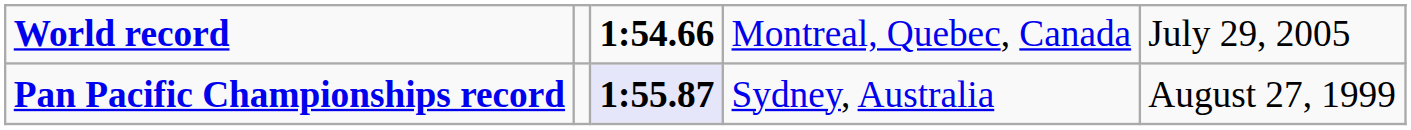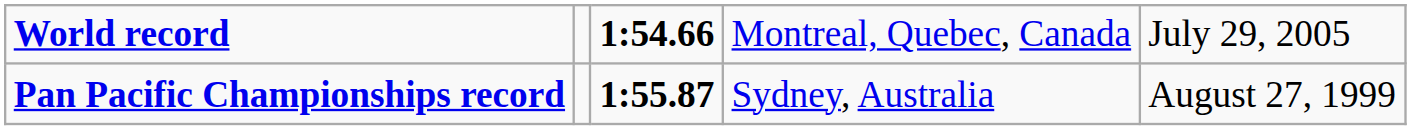Pan Pacific Championships record | column 3: lavender background -> no background
